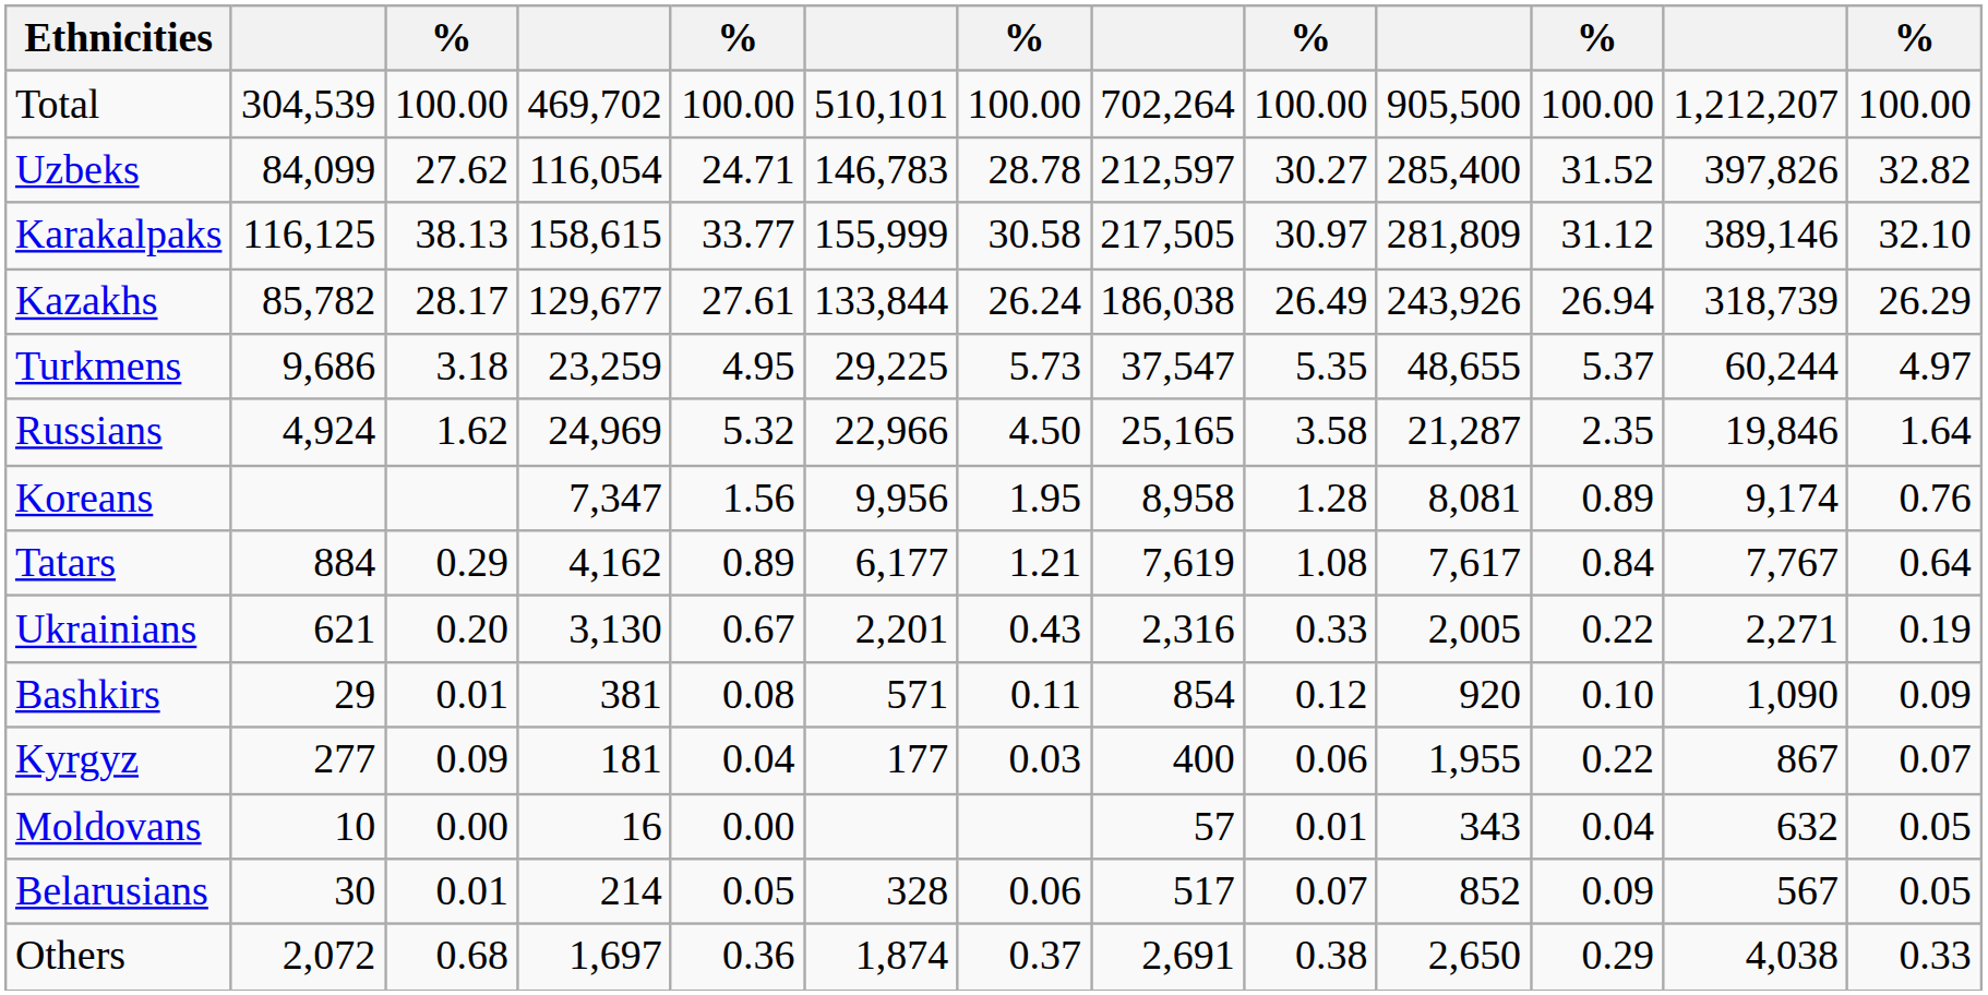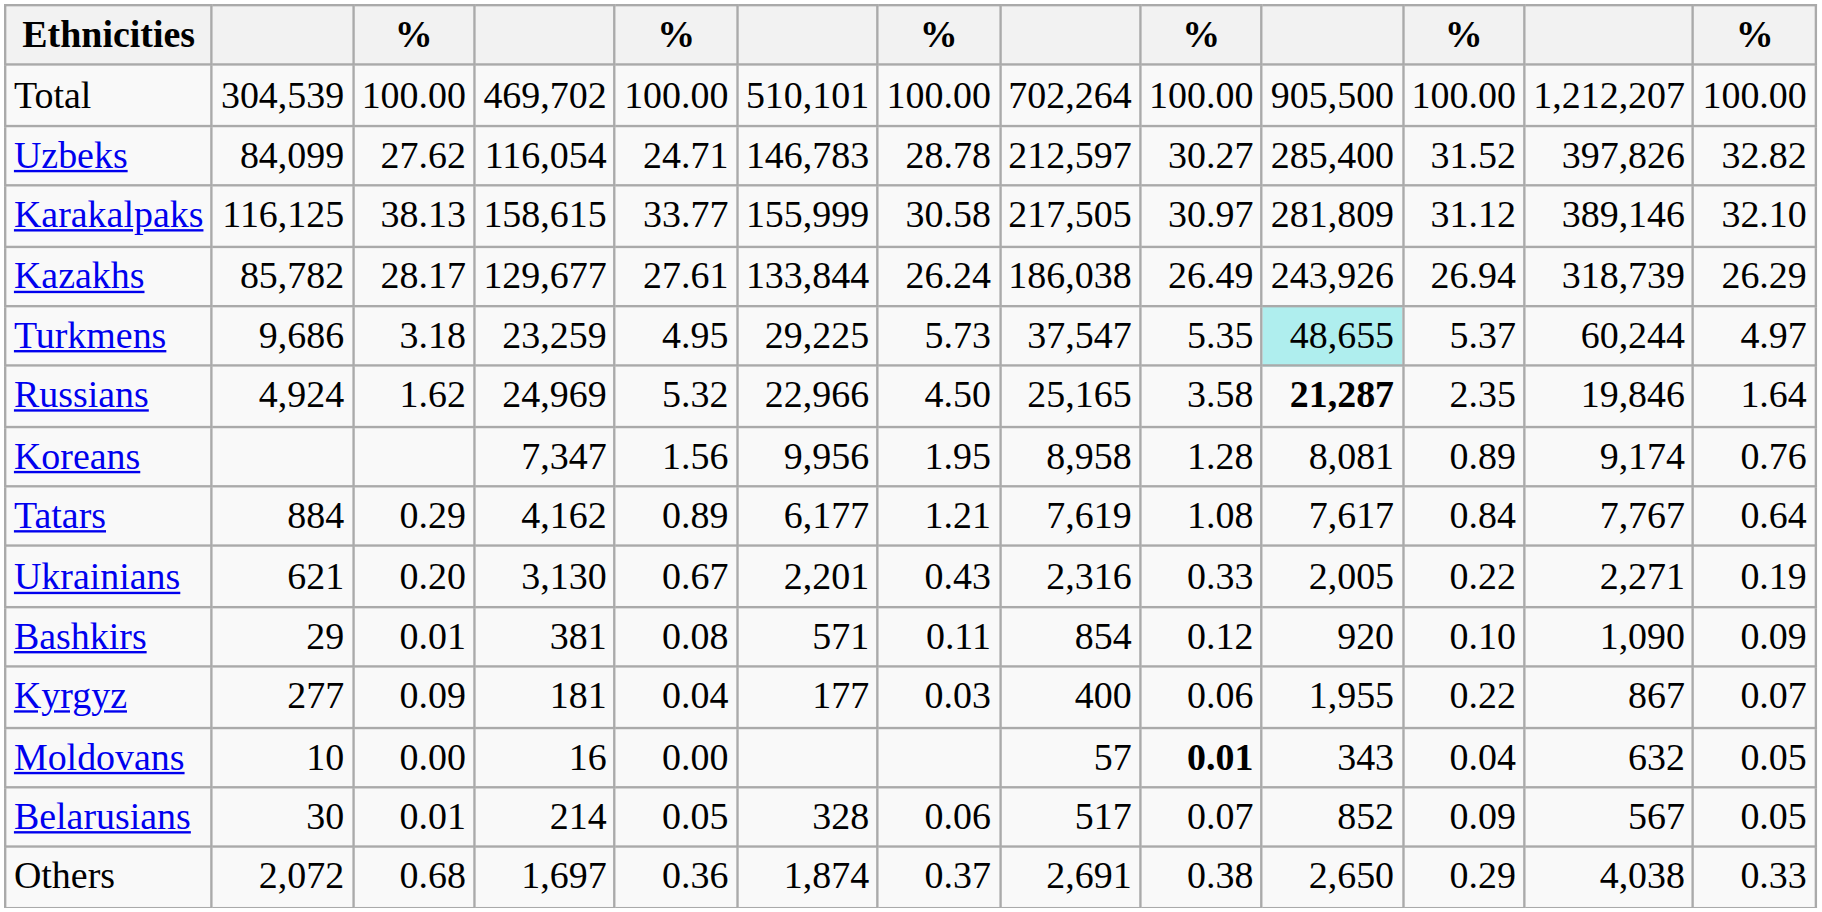Turkmens | column 10: no background -> paleturquoise background
Russians | column 10: normal -> bold
Moldovans | column 9: normal -> bold
